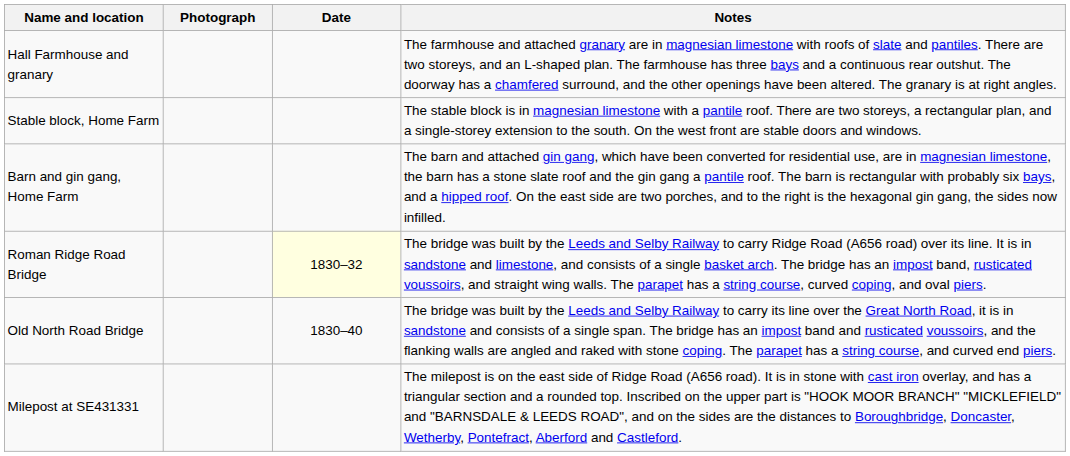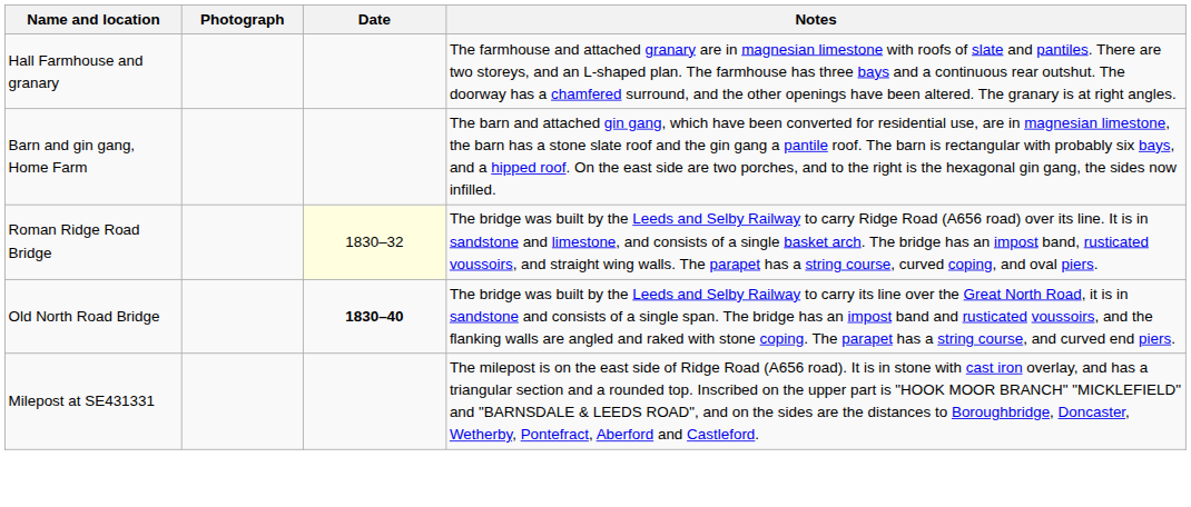- row: Stable block, Home Farm | The stable block is in magnesian limestone with a pantile roof. There are two storeys, a rectangular plan, and a single-storey extension to the south. On the west front are stable doors and windows.
Old North Road Bridge | Date: normal -> bold
